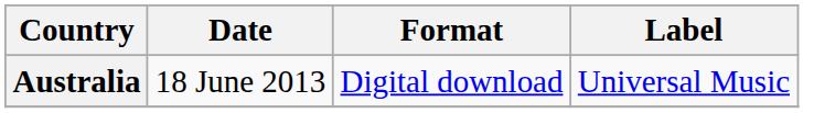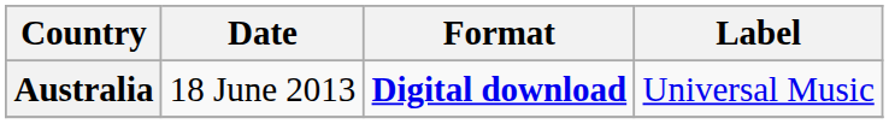Australia | Format: normal -> bold
